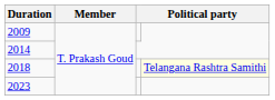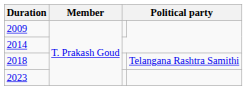2018 | column 4: lightyellow background -> no background
